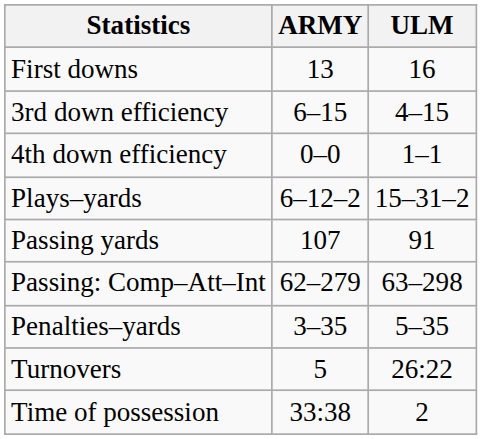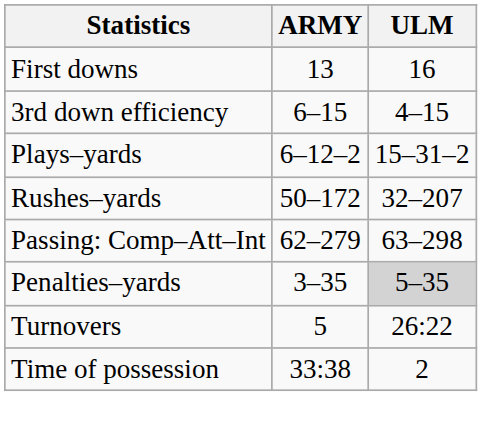- row: 4th down efficiency | 0–0 | 1–1
+ row: Rushes–yards | 50–172 | 32–207
- row: Passing yards | 107 | 91
Penalties–yards | ULM: no background -> lightgrey background
